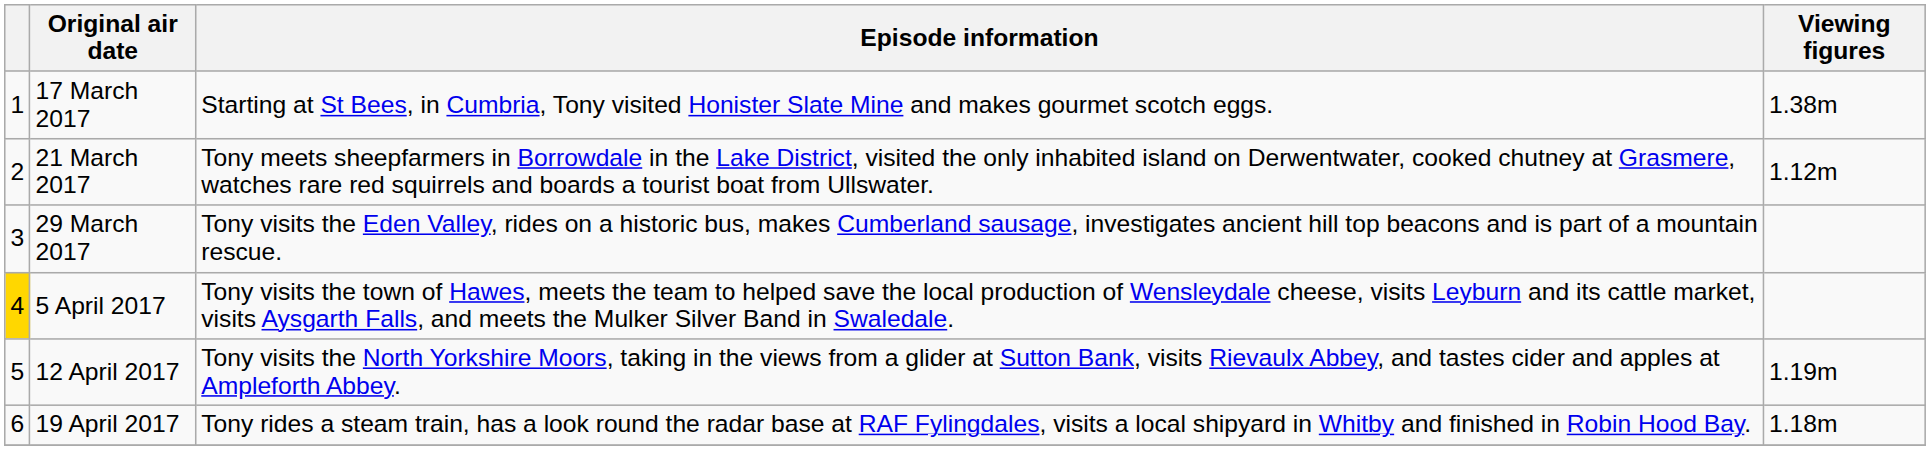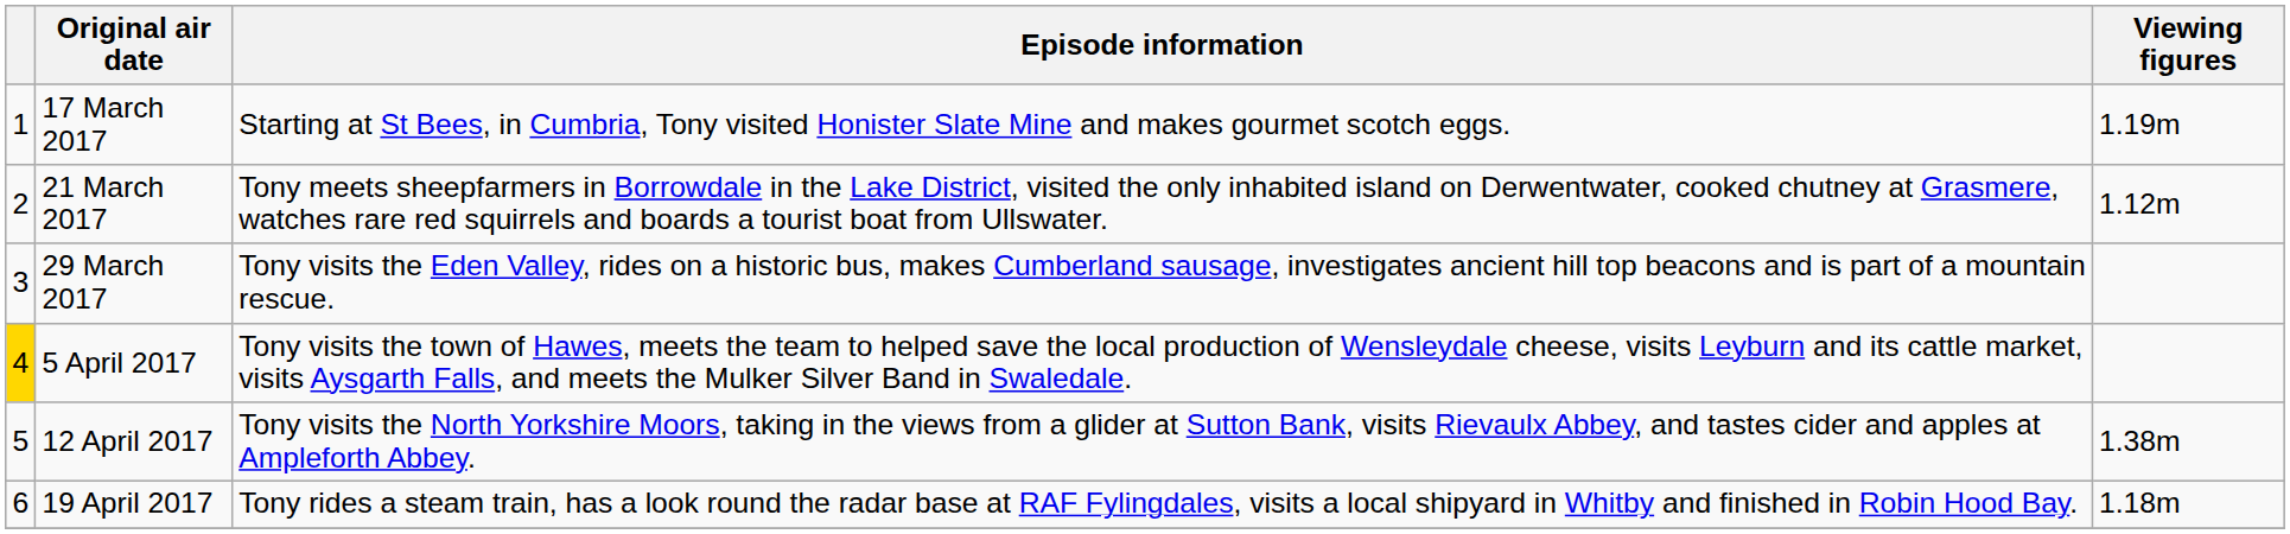17 March 2017 | Viewing figures: 1.38m -> 1.19m
12 April 2017 | Viewing figures: 1.19m -> 1.38m
